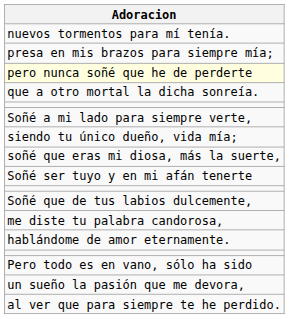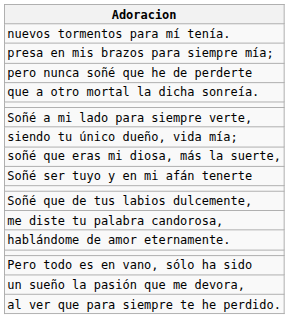row 4 | column 1: lightyellow background -> no background
